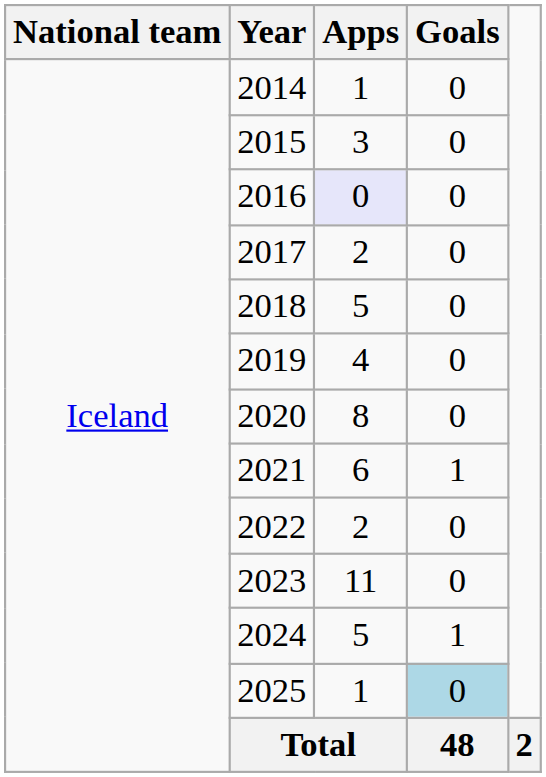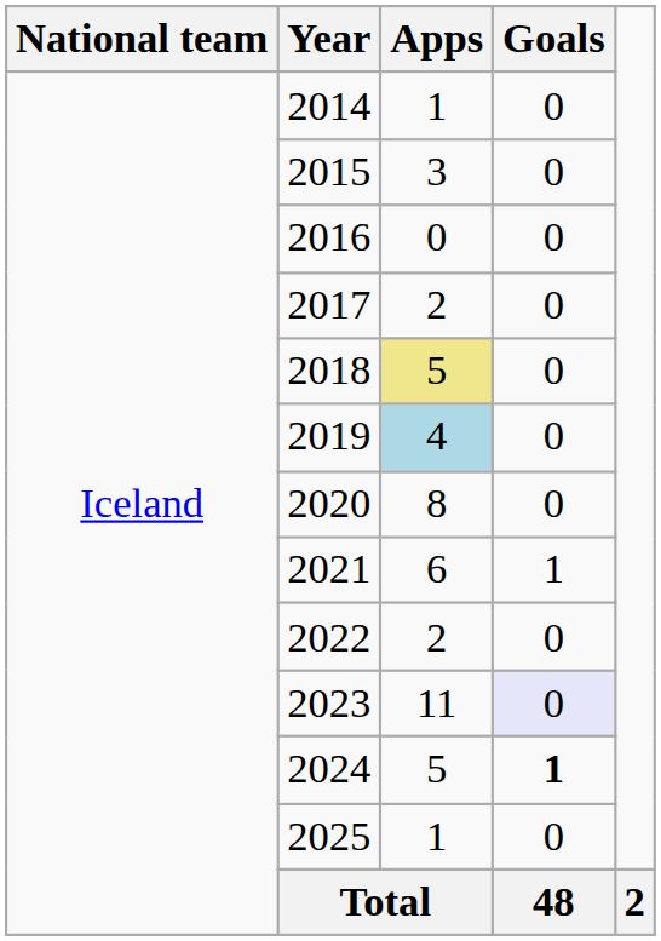2016 | Apps: lavender background -> no background
2018 | Apps: no background -> khaki background
2019 | Apps: no background -> lightblue background
2023 | Goals: no background -> lavender background
2024 | Goals: normal -> bold
2025 | Goals: lightblue background -> no background
